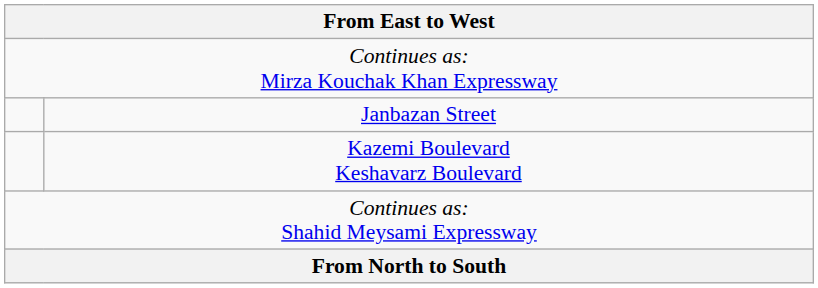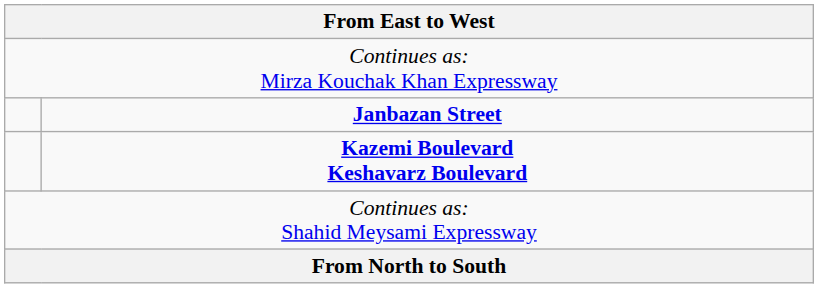Janbazan Street | column 2: normal -> bold
Kazemi Boulevard Keshavarz Boulevard | column 2: normal -> bold
